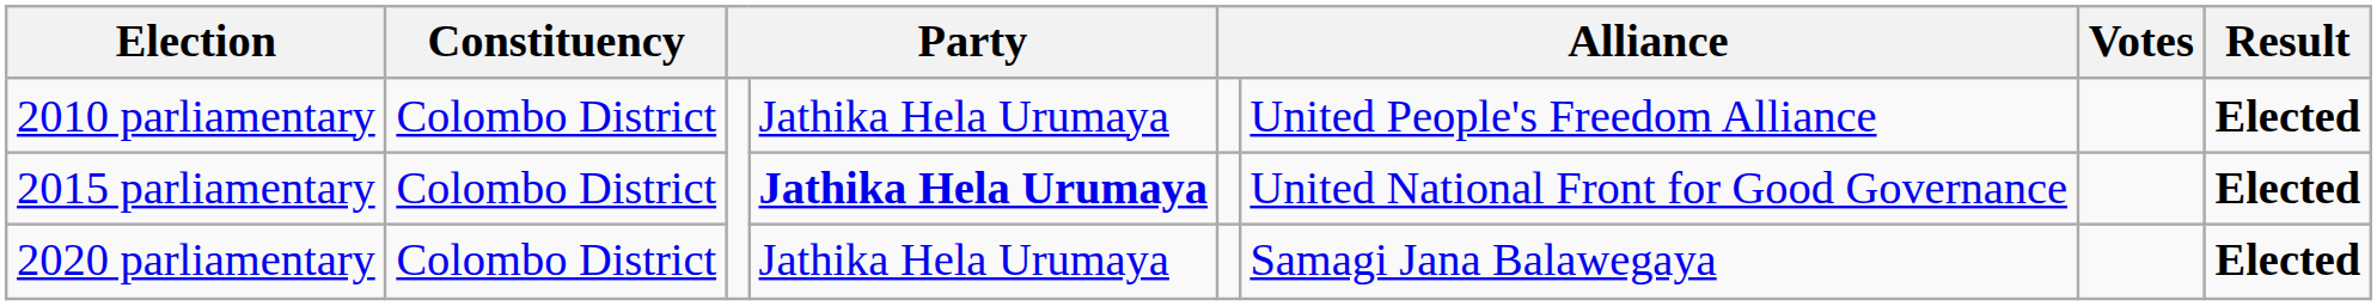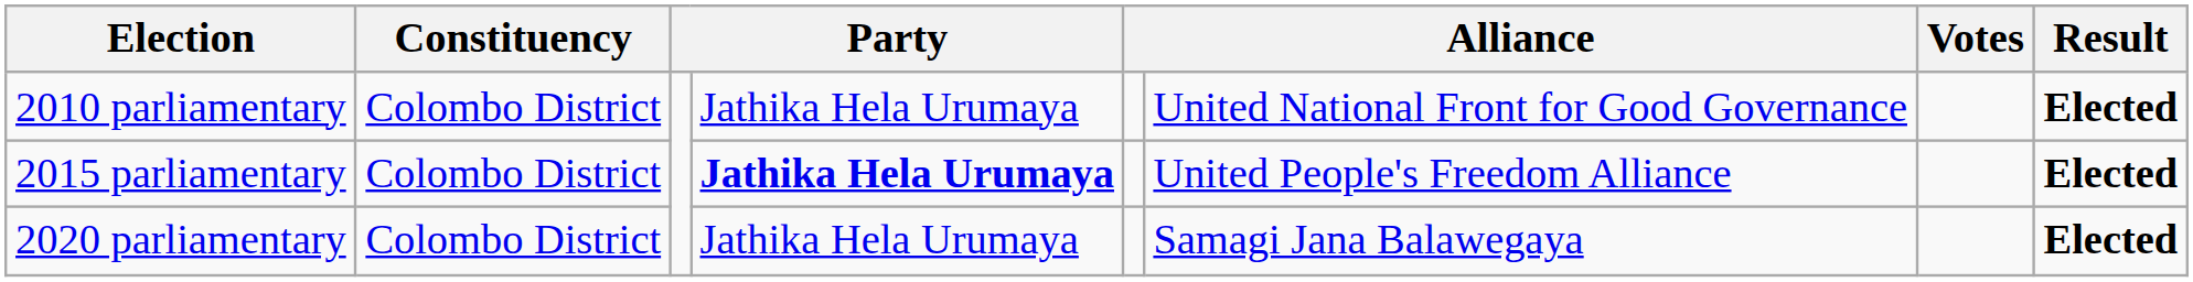2010 parliamentary | column 6: United People's Freedom Alliance -> United National Front for Good Governance
2015 parliamentary | column 6: United National Front for Good Governance -> United People's Freedom Alliance
